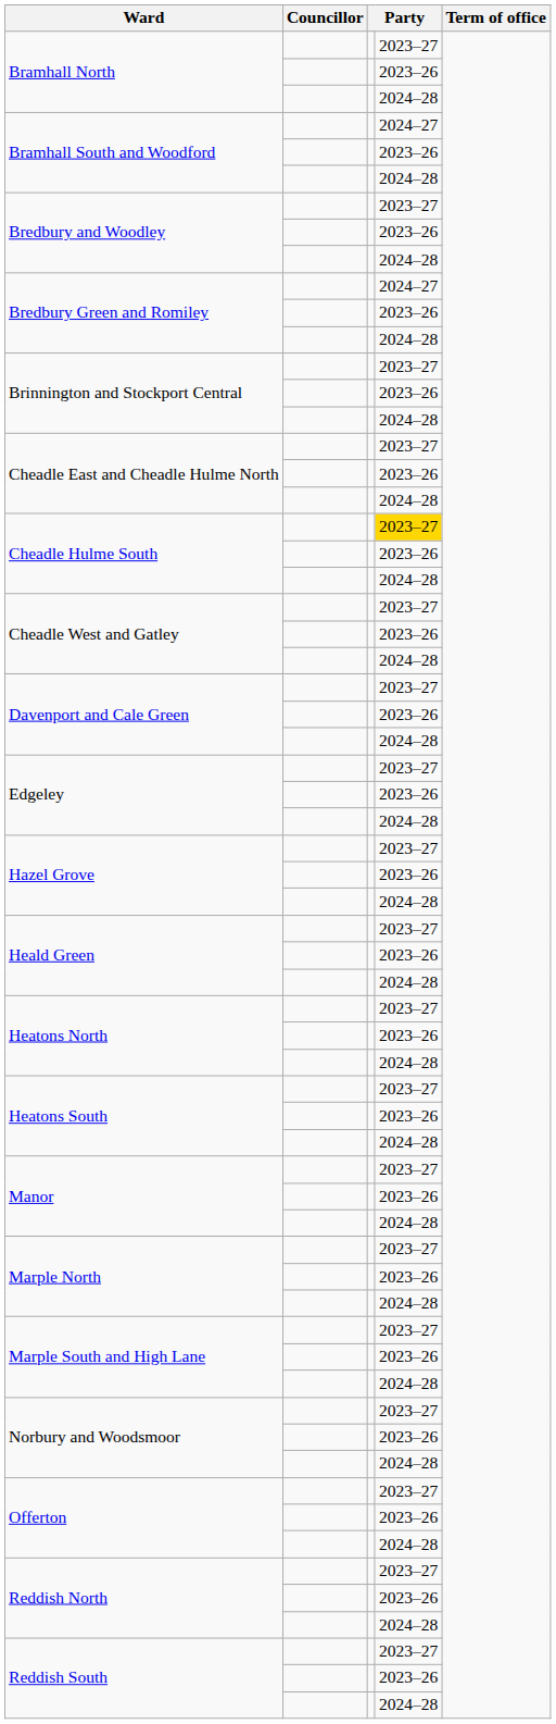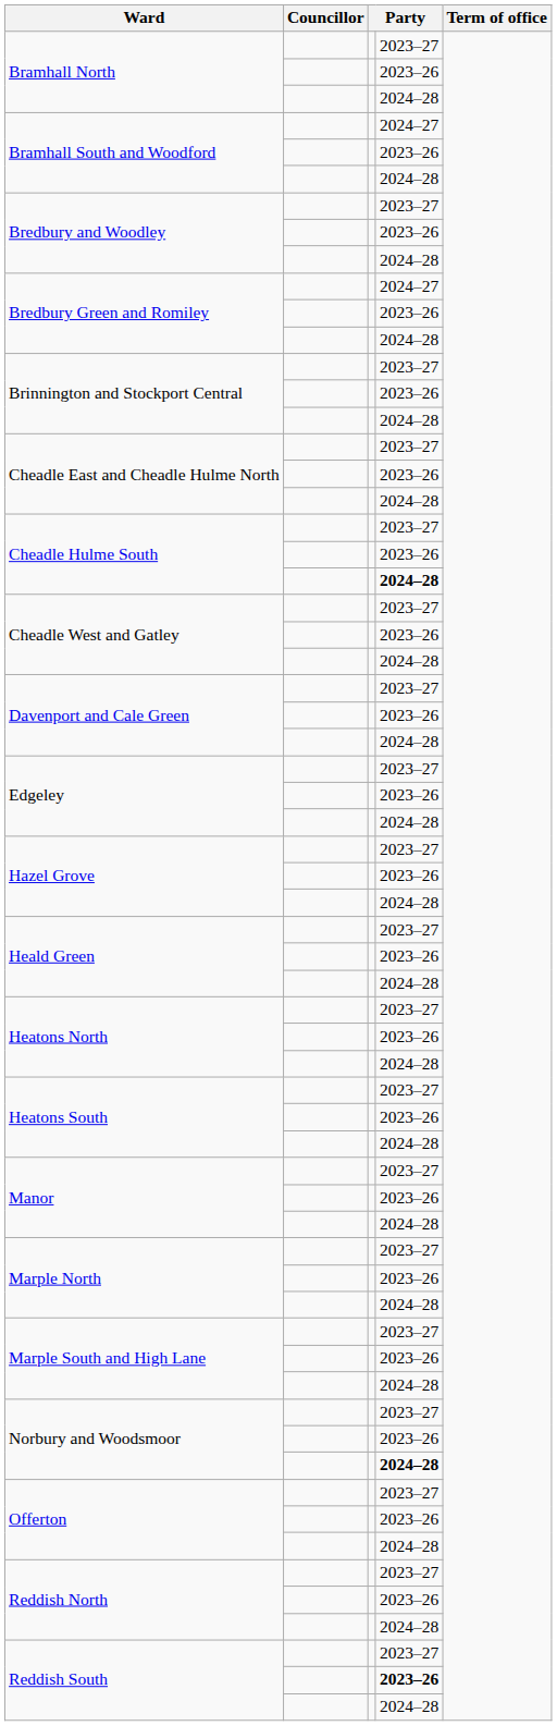Cheadle Hulme South / 2023–27 | column 4: gold background -> no background
Cheadle Hulme South / 2024–28 | column 4: normal -> bold
Norbury and Woodsmoor / 2024–28 | column 4: normal -> bold
Reddish South / 2023–26 | column 4: normal -> bold
